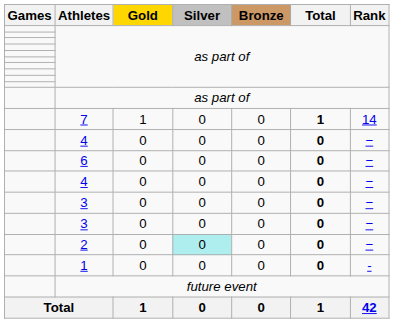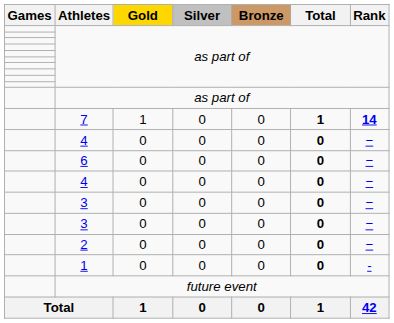7 | Rank: normal -> bold
2 | Silver: paleturquoise background -> no background
